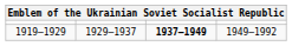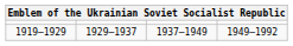1919–1929 | column 3: bold -> normal
